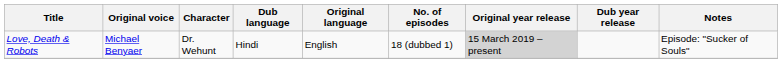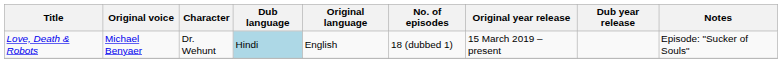Love, Death & Robots | Dub language: no background -> lightblue background
Love, Death & Robots | Original year release: lightgrey background -> no background
